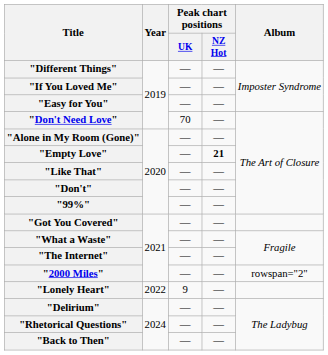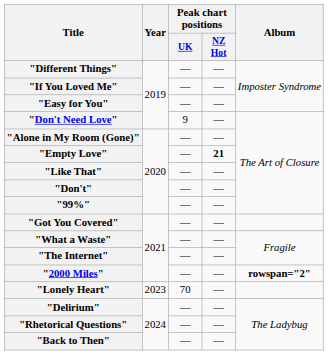"Don't Need Love" | Peak chart positions / UK: 70 -> 9
"2000 Miles" | Album: normal -> bold
"Lonely Heart" | Year: 2022 -> 2023
"Lonely Heart" | Peak chart positions / UK: 9 -> 70
